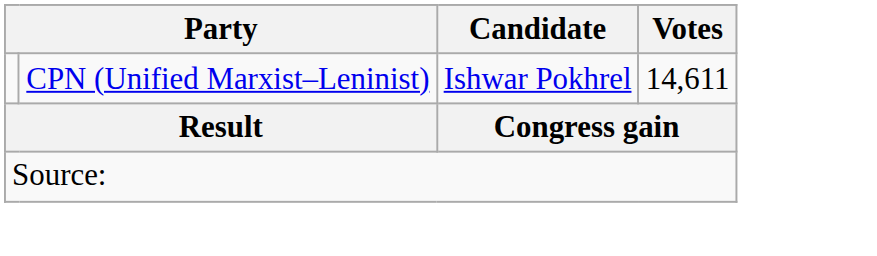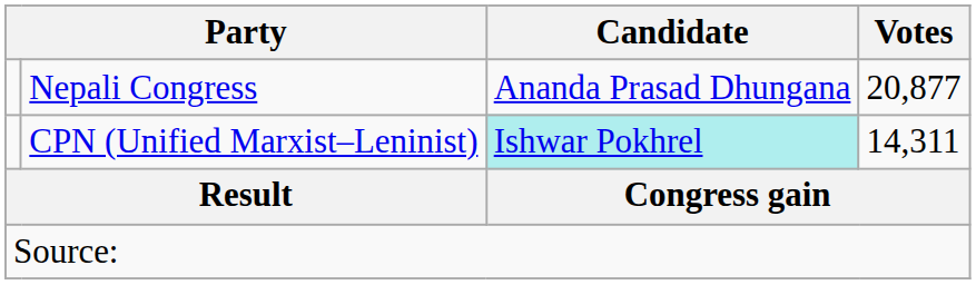+ row: Nepali Congress | Ananda Prasad Dhungana | 20,877
CPN (Unified Marxist–Leninist) | Candidate: no background -> paleturquoise background
CPN (Unified Marxist–Leninist) | Votes: 14,611 -> 14,311
